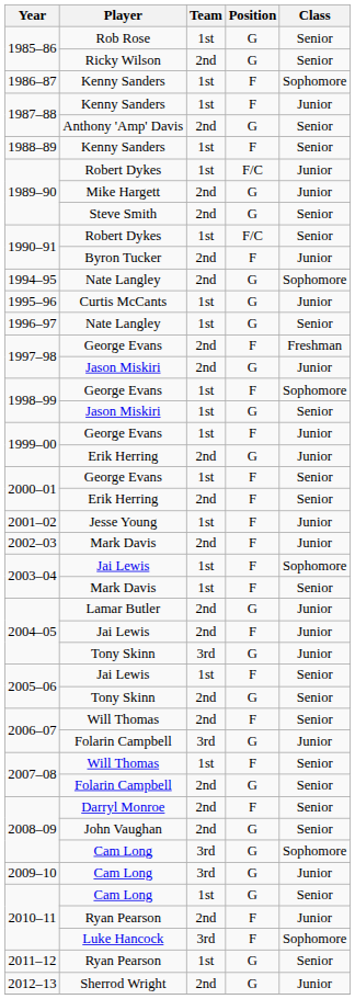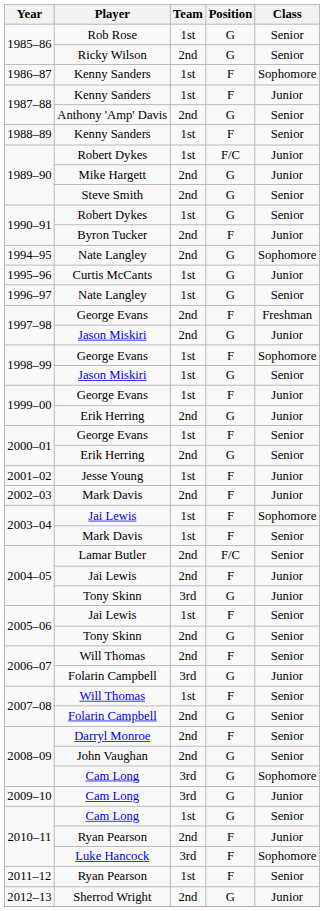1990–91 / Robert Dykes | Position: F/C -> G
2000–01 / Erik Herring | Position: F -> G
Lamar Butler | Position: G -> F/C
Lamar Butler | Class: Junior -> Senior
2011–12 / Ryan Pearson | Position: G -> F
